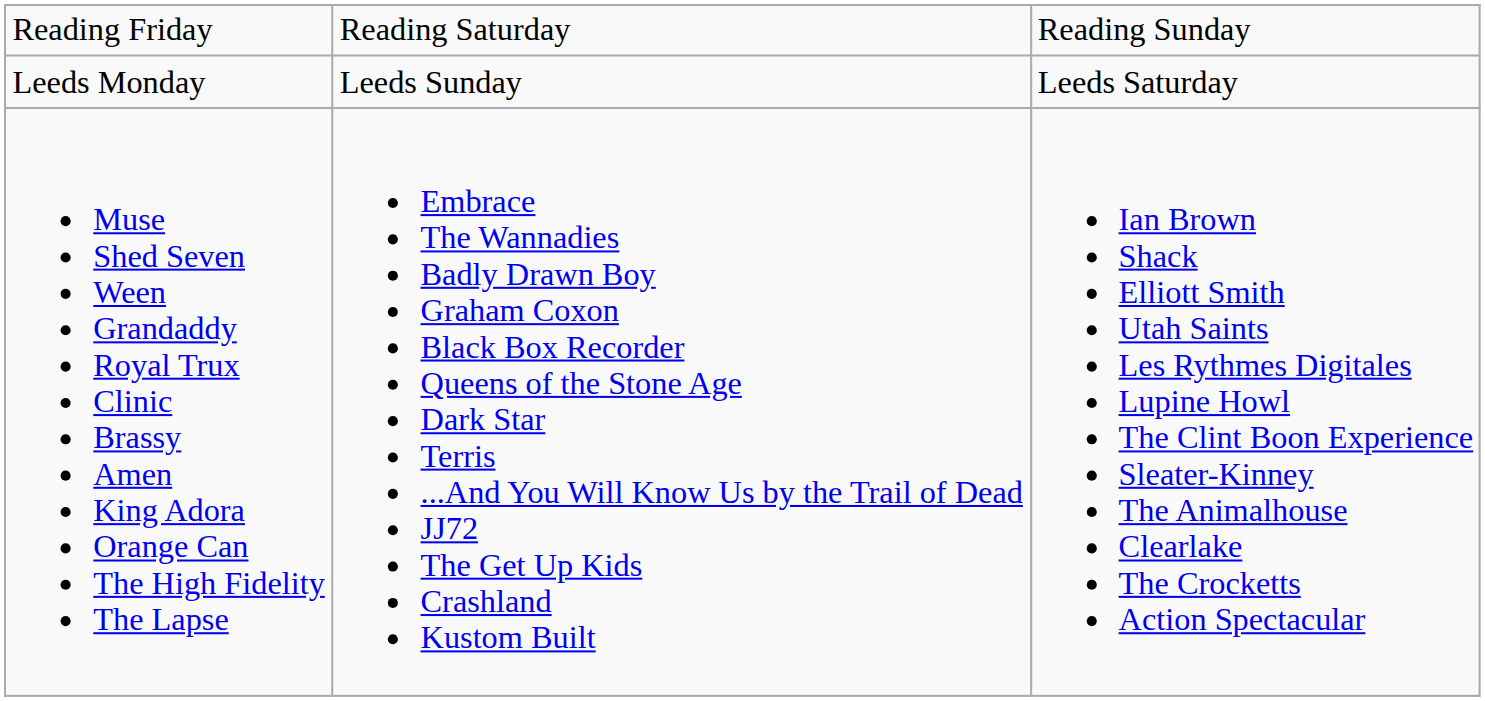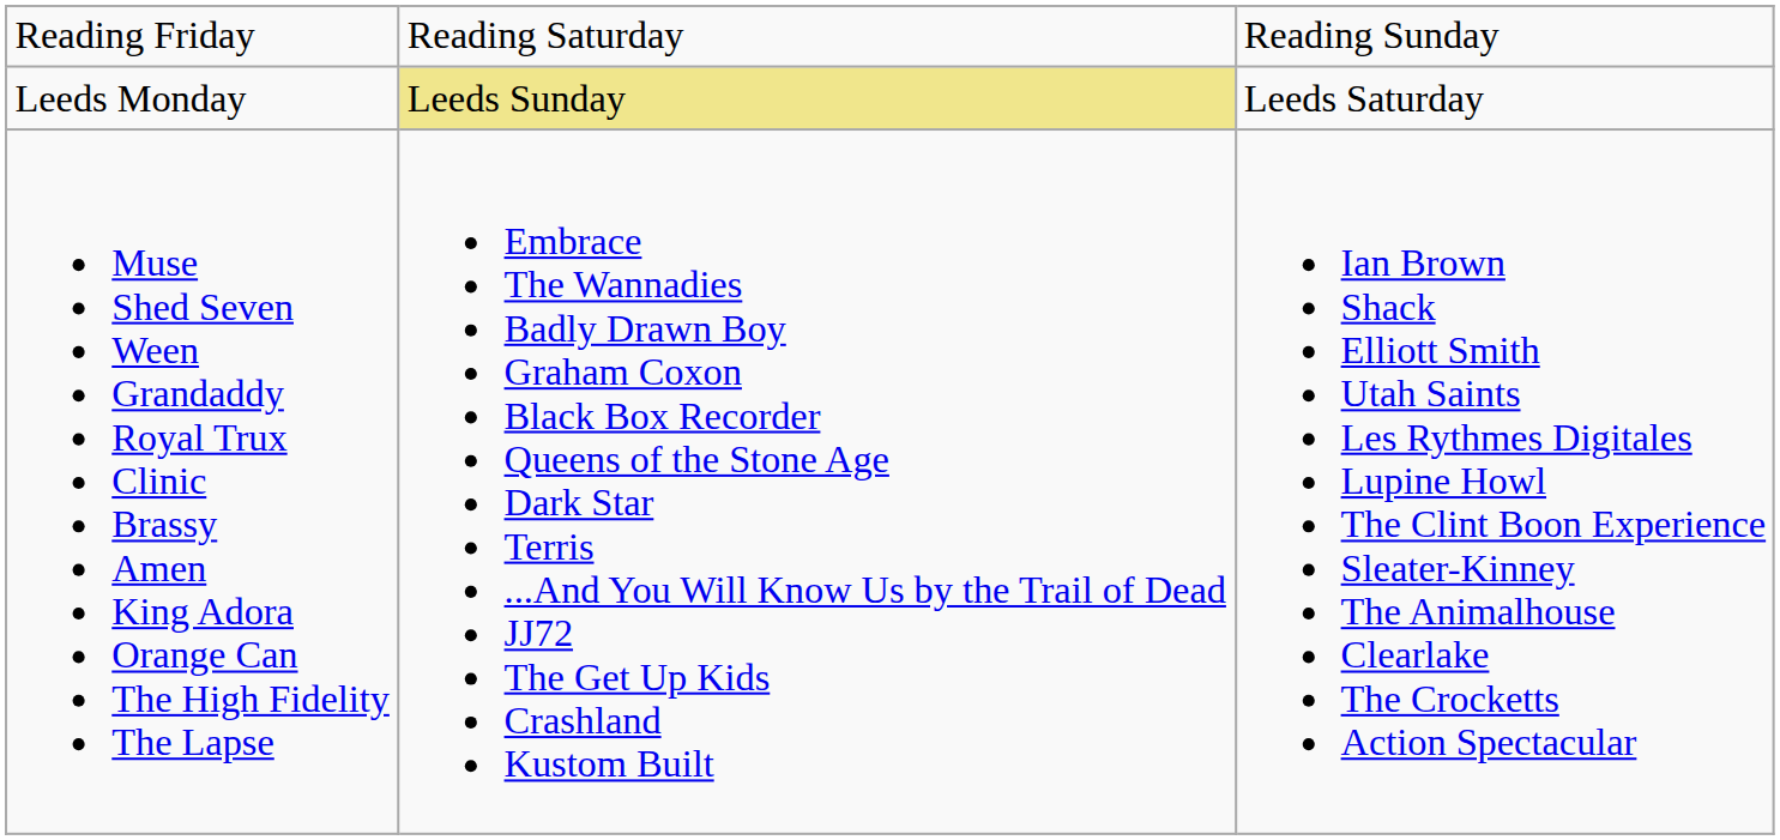Leeds Monday | column 2: no background -> khaki background
